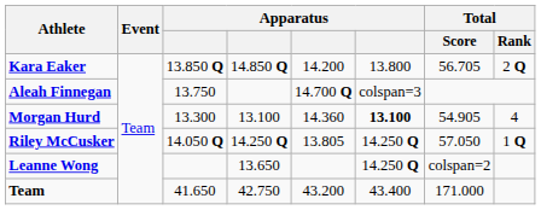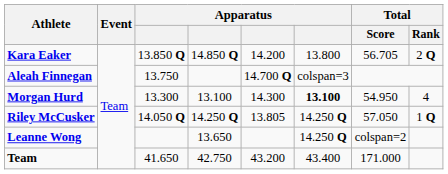Morgan Hurd | column 5: 14.360 -> 14.300
Morgan Hurd | Total / Score: 54.905 -> 54.950
